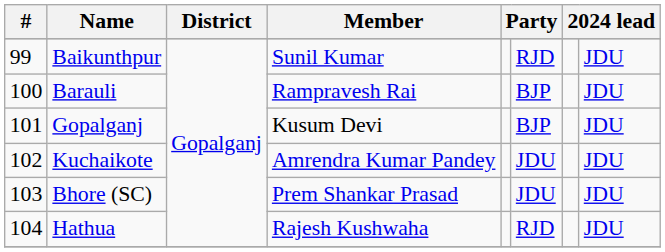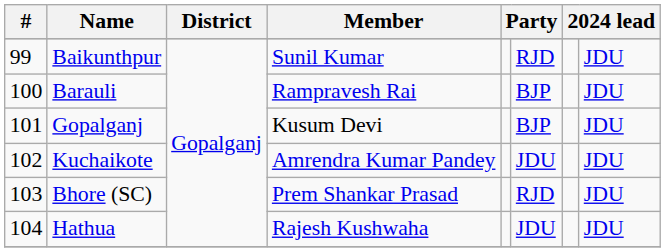Bhore (SC) | column 6: JDU -> RJD
Hathua | column 6: RJD -> JDU
